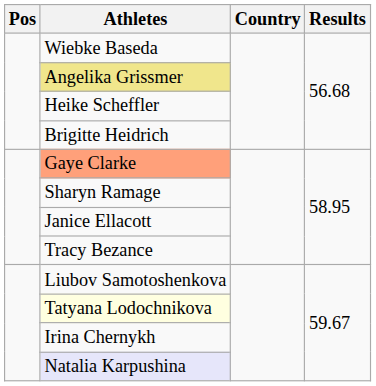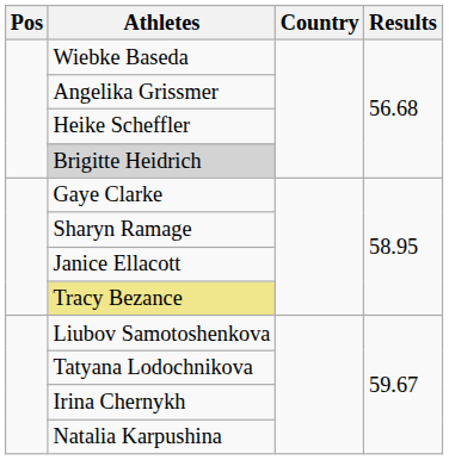Angelika Grissmer | Athletes: khaki background -> no background
Brigitte Heidrich | Athletes: no background -> lightgrey background
Gaye Clarke | Athletes: lightsalmon background -> no background
Tracy Bezance | Athletes: no background -> khaki background
Tatyana Lodochnikova | Athletes: lightyellow background -> no background
Natalia Karpushina | Athletes: lavender background -> no background
